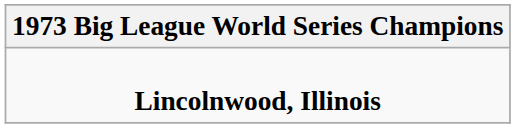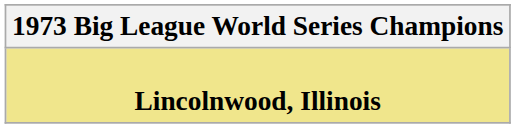row 2 | column 1: no background -> khaki background
